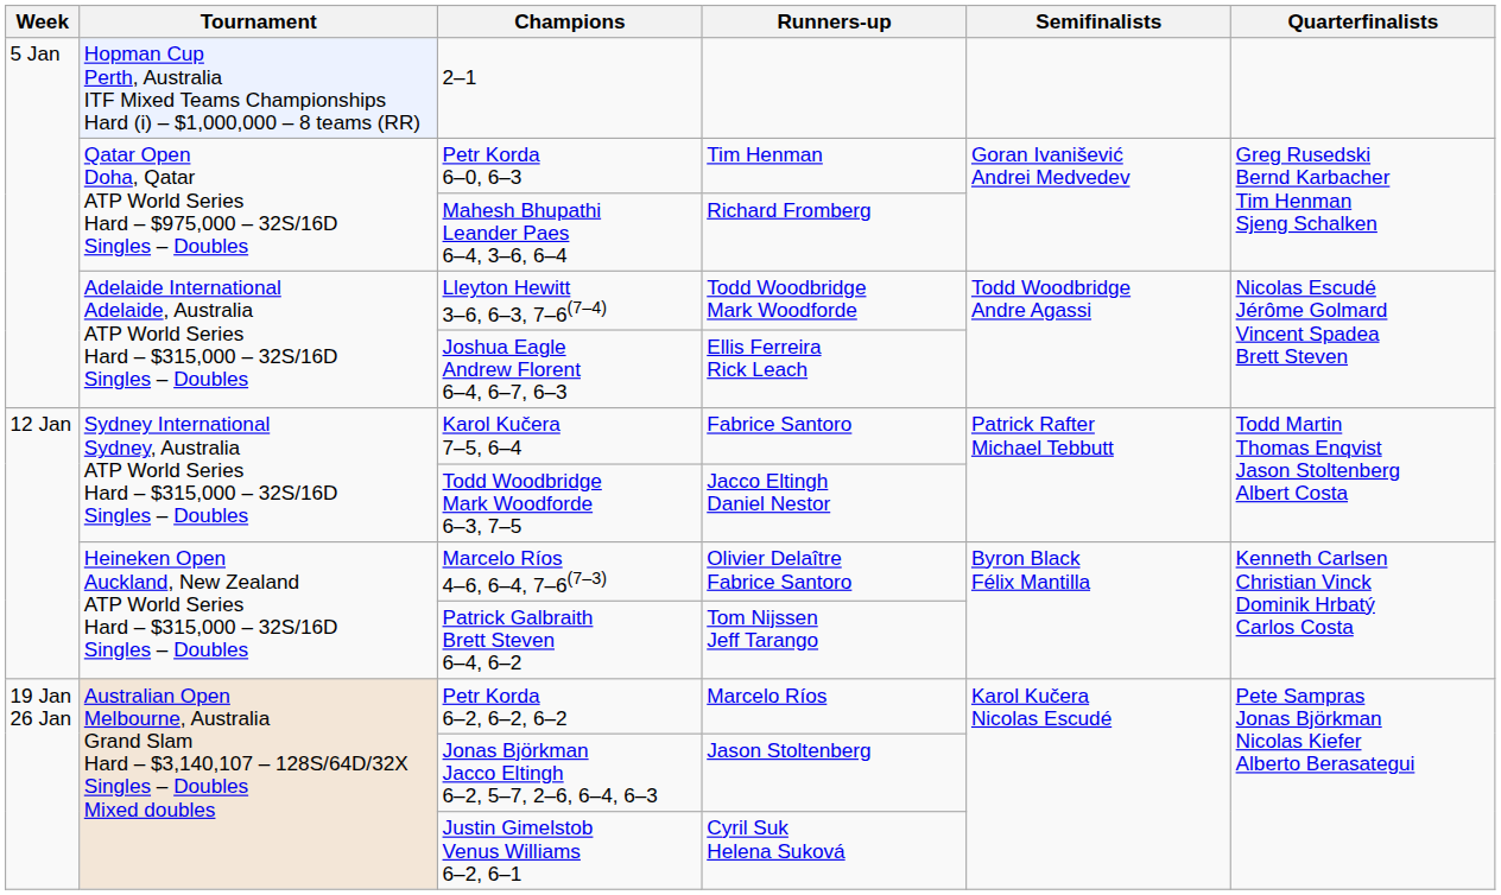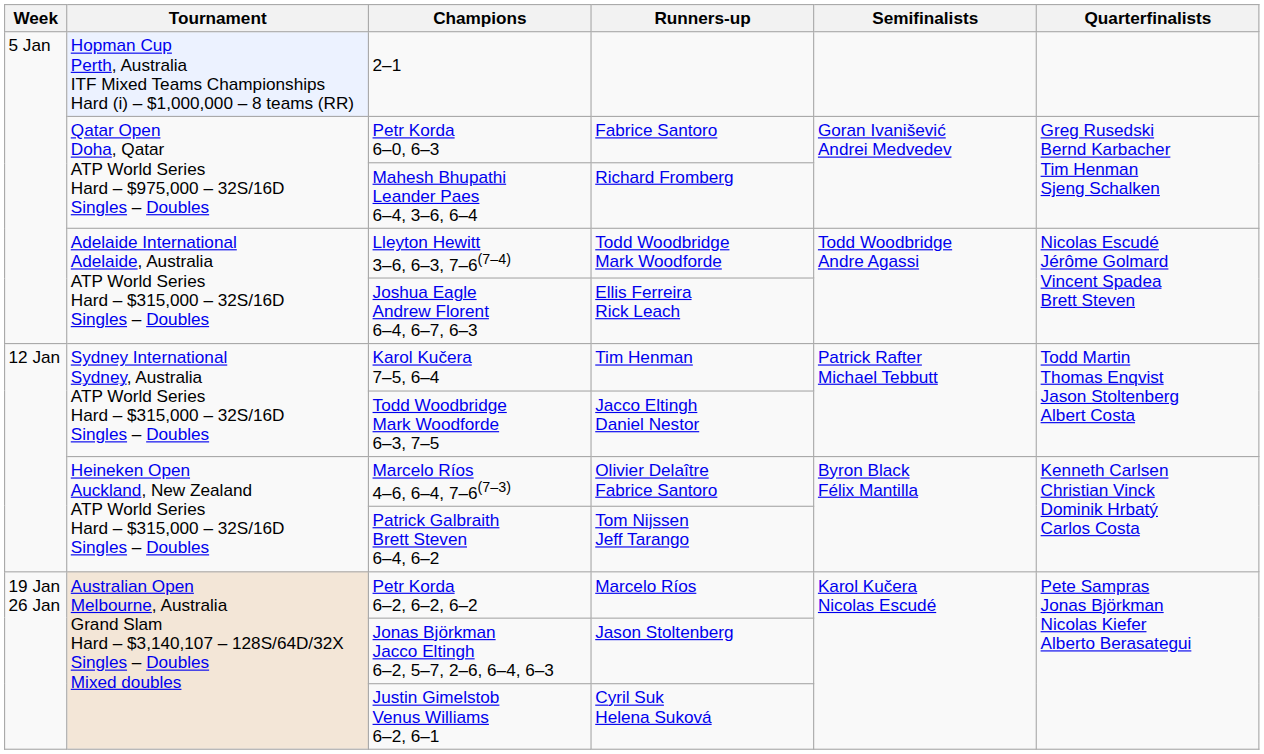Petr Korda 6–0, 6–3 | Runners-up: Tim Henman -> Fabrice Santoro
Karol Kučera 7–5, 6–4 | Runners-up: Fabrice Santoro -> Tim Henman
